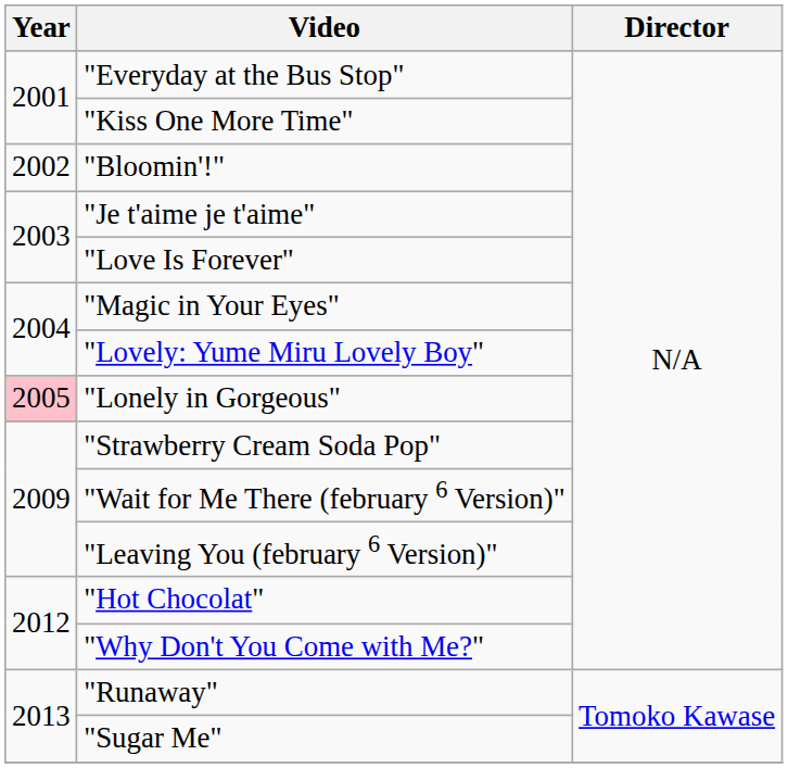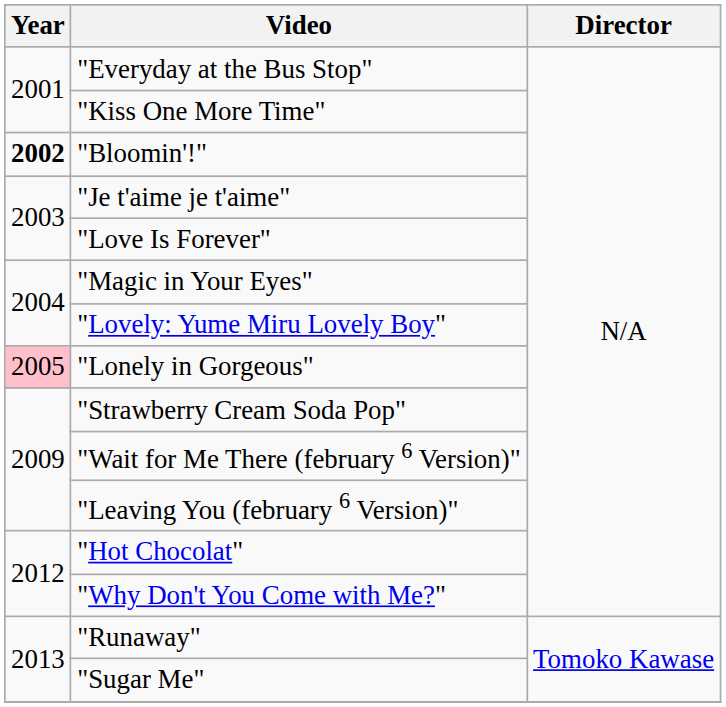"Bloomin'!" | Year: normal -> bold
